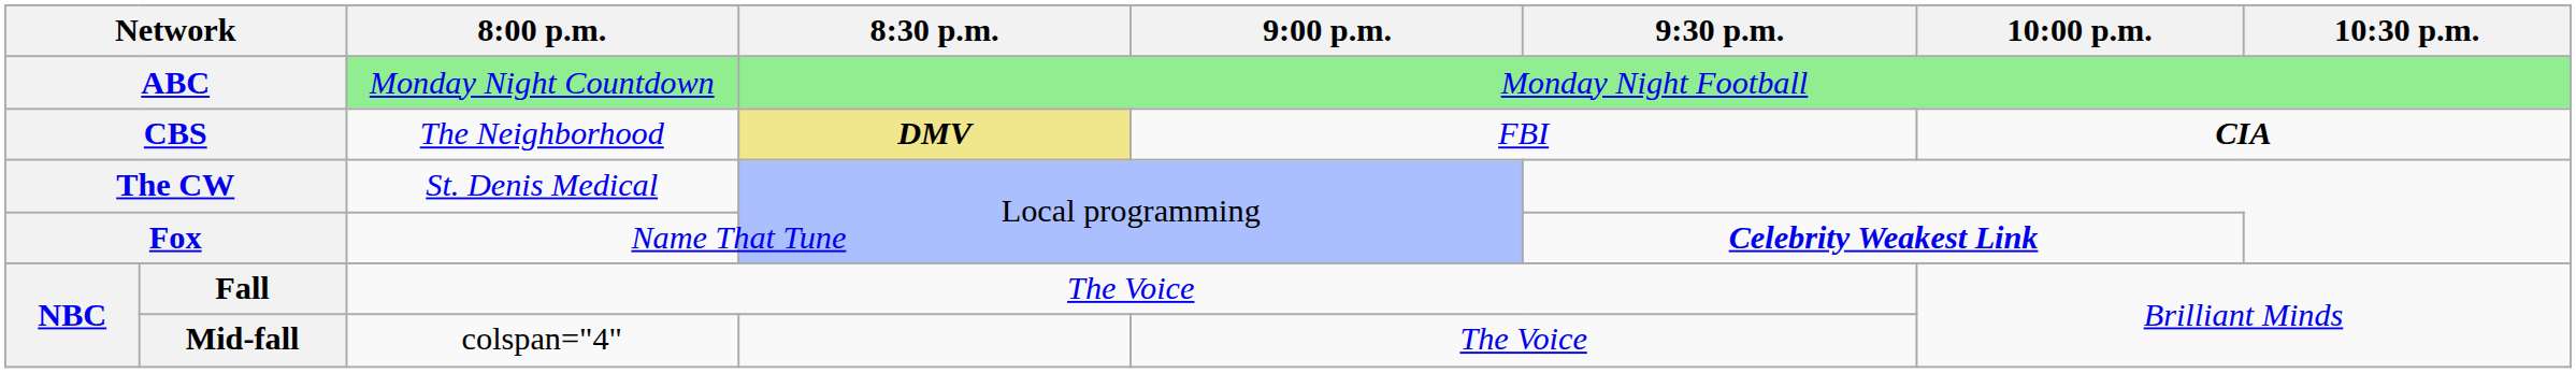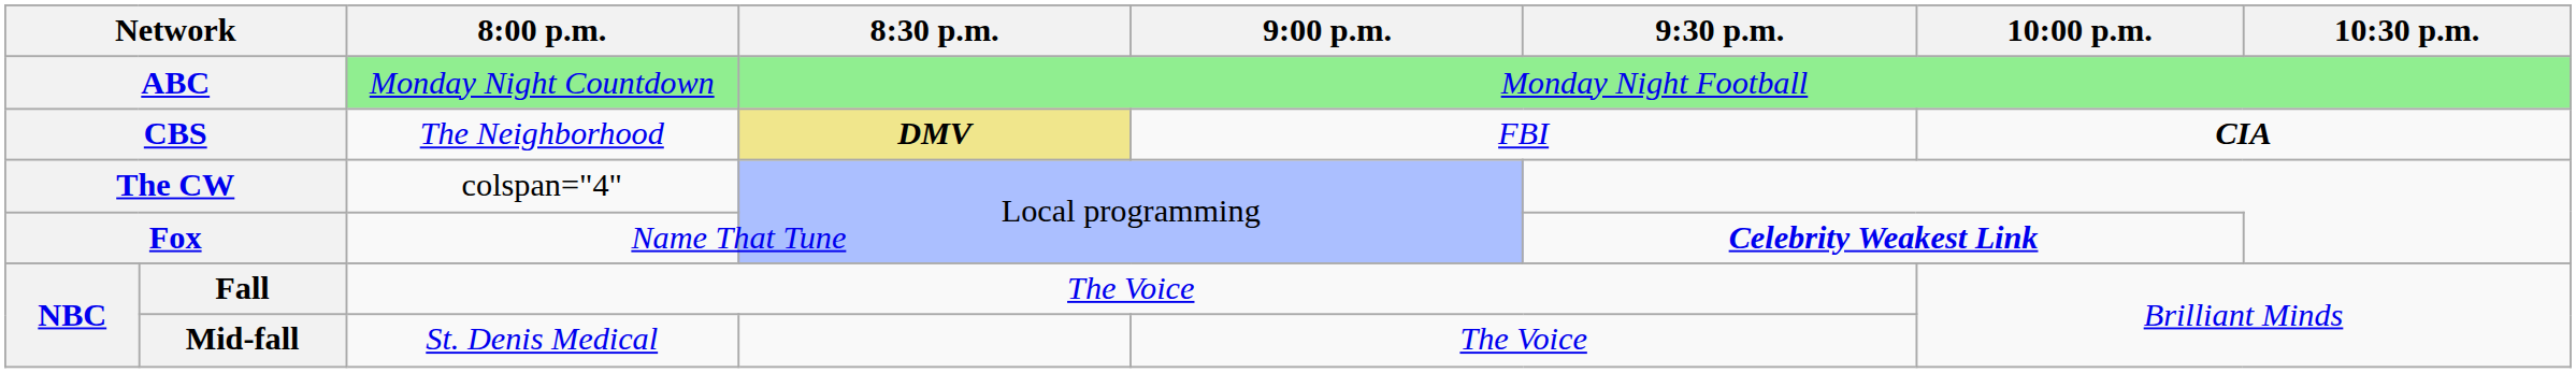The CW | 8:00 p.m.: St. Denis Medical -> colspan="4"
Mid-fall | 8:00 p.m.: colspan="4" -> St. Denis Medical
